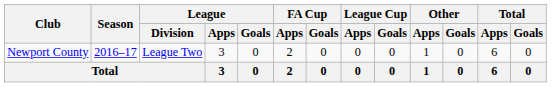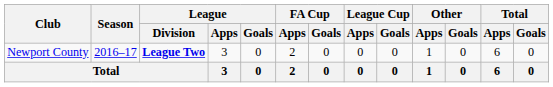Newport County | League / Division: normal -> bold
